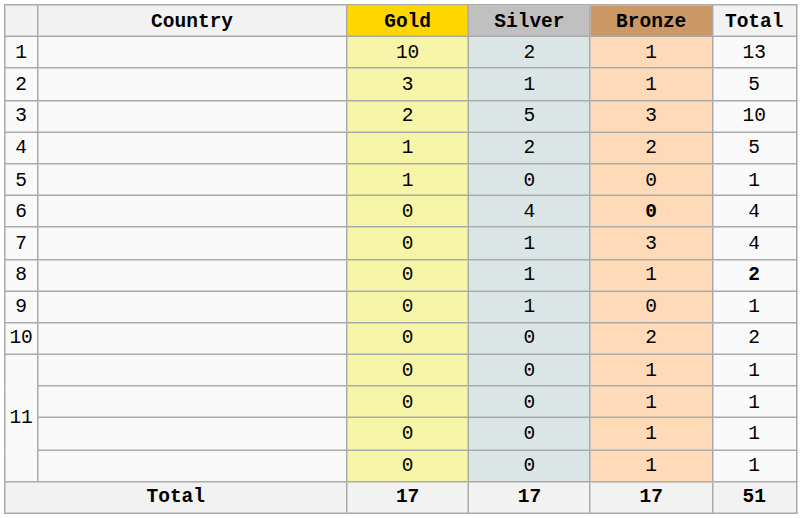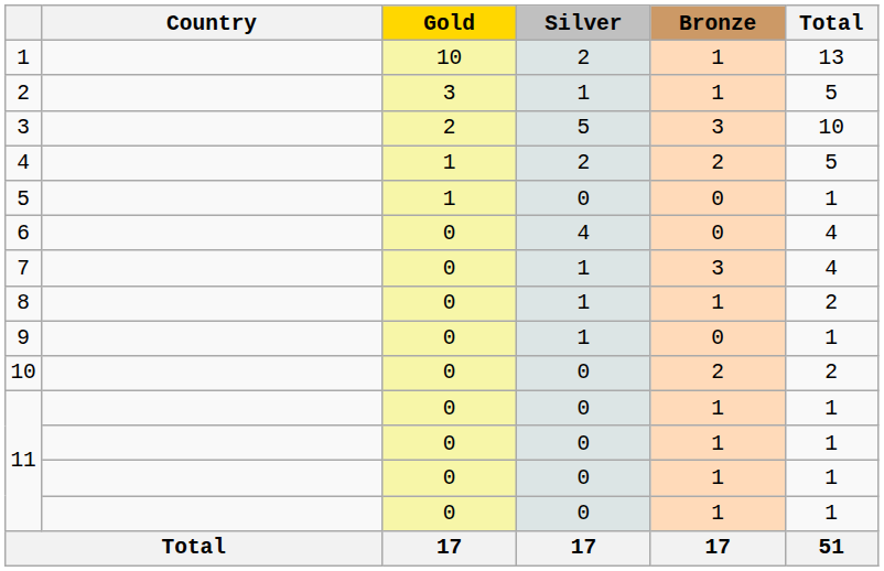6 | Bronze: bold -> normal
8 | Total: bold -> normal
